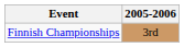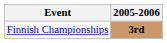Finnish Championships | 2005-2006: normal -> bold
